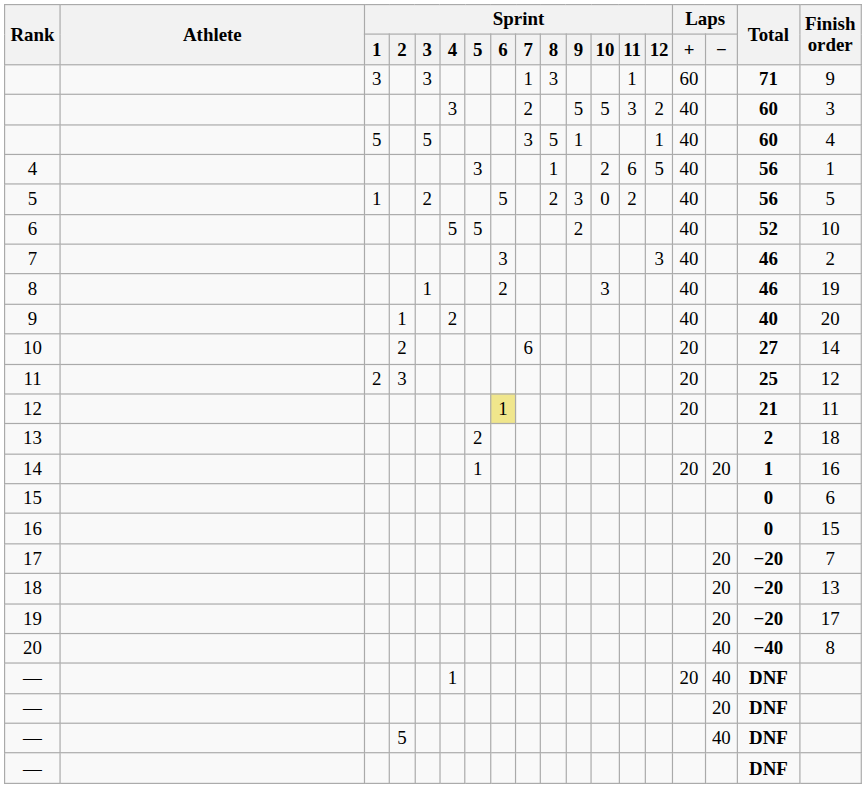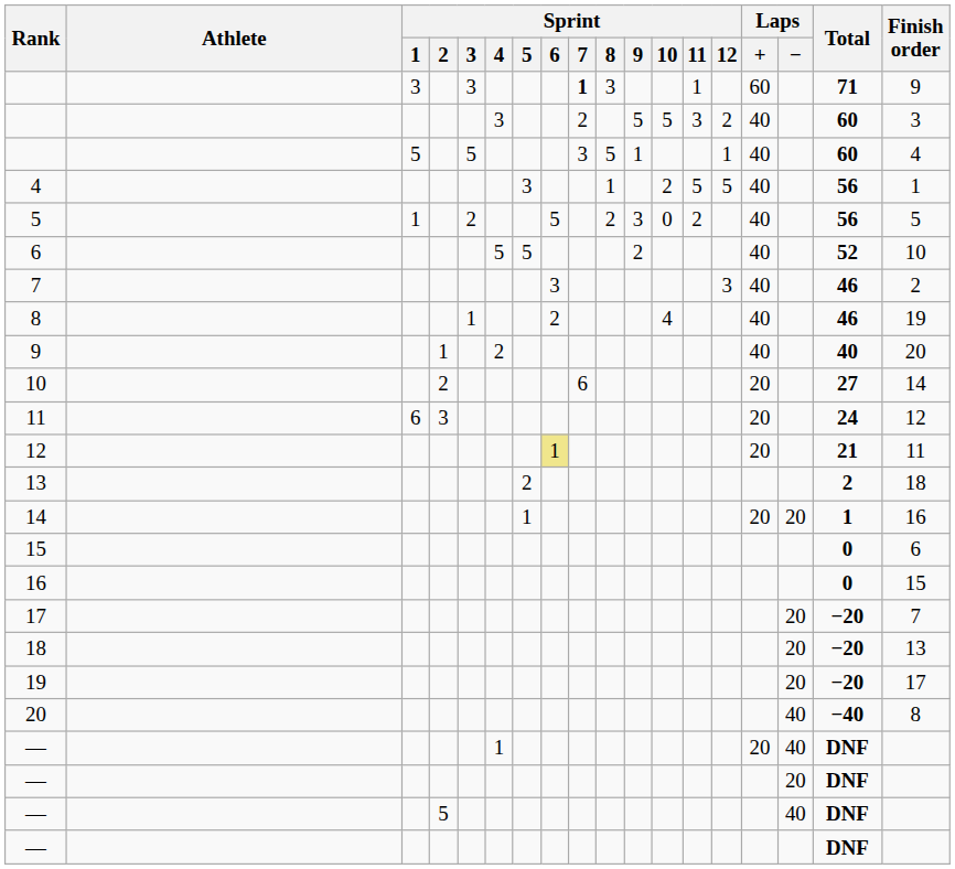row 3 | Sprint / 7: normal -> bold
row 6 | Sprint / 11: 6 -> 5
row 10 | Sprint / 10: 3 -> 4
row 13 | Sprint / 1: 2 -> 6
row 13 | Total: 25 -> 24
